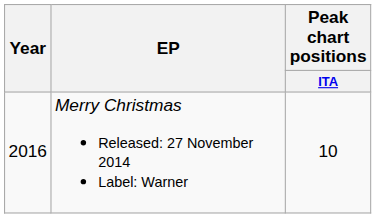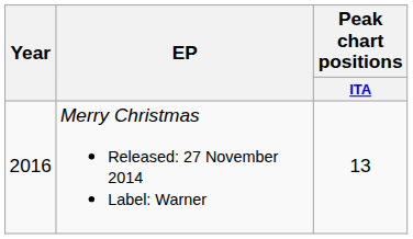Merry Christmas Released: 27 November 2014 Label: Warner | Peak chart positions / ITA: 10 -> 13
